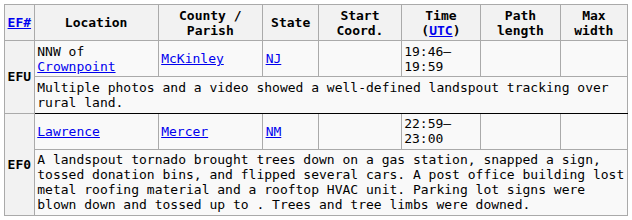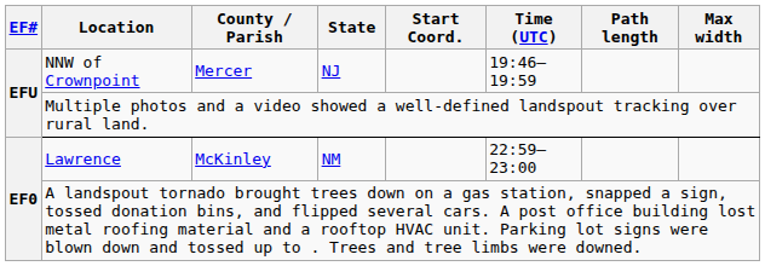NNW of Crownpoint | County / Parish: McKinley -> Mercer
Lawrence | County / Parish: Mercer -> McKinley
